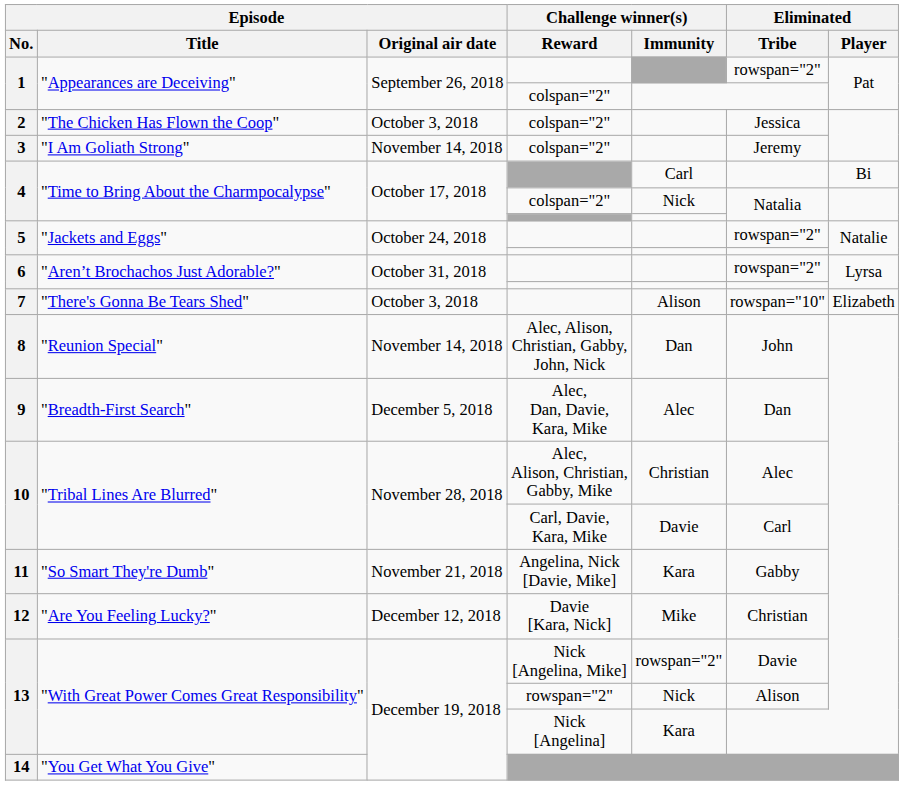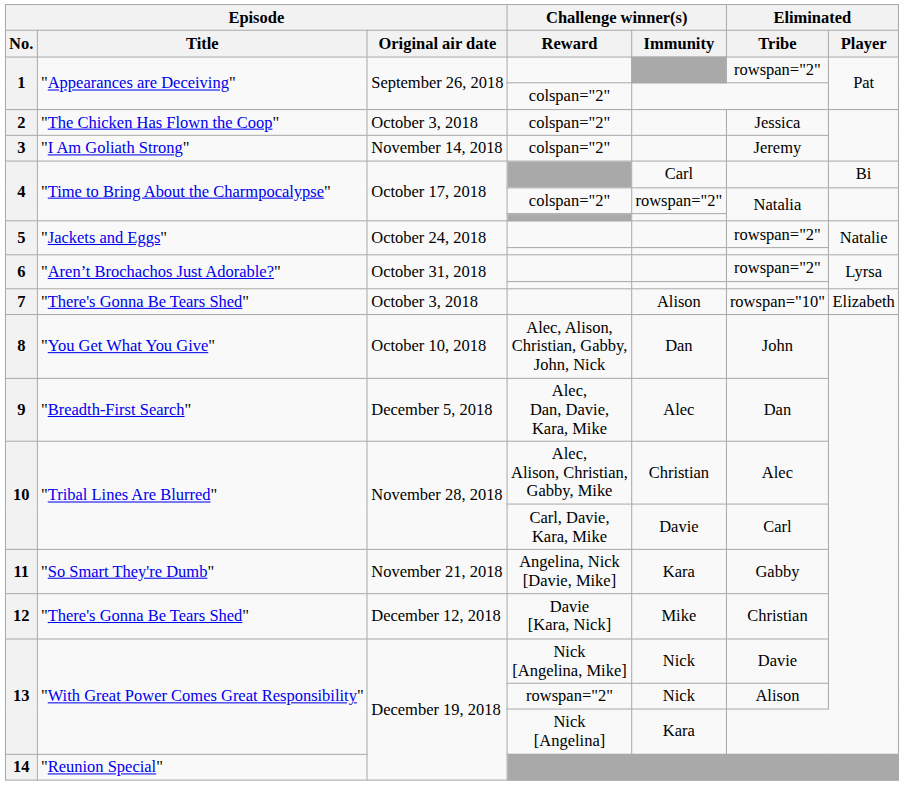4 / colspan="2" | Challenge winner(s) / Immunity: Nick -> rowspan="2"
8 | Episode / Title: "Reunion Special" -> "You Get What You Give"
8 | Episode / Original air date: November 14, 2018 -> October 10, 2018
12 | Episode / Title: "Are You Feeling Lucky?" -> "There's Gonna Be Tears Shed"
13 / Nick [Angelina, Mike] | Challenge winner(s) / Immunity: rowspan="2" -> Nick
14 | Episode / Title: "You Get What You Give" -> "Reunion Special"
